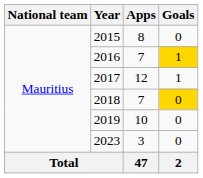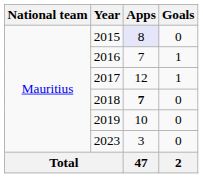2015 | Apps: no background -> lavender background
2016 | Goals: gold background -> no background
2018 | Apps: normal -> bold
2018 | Goals: gold background -> no background
